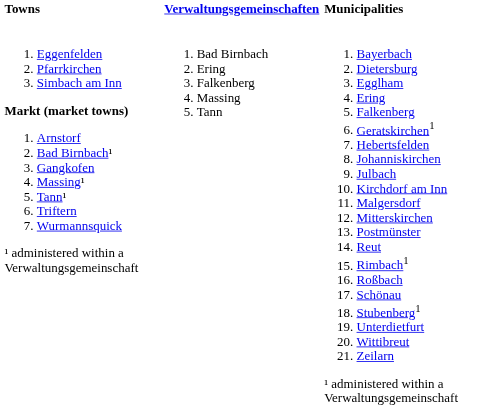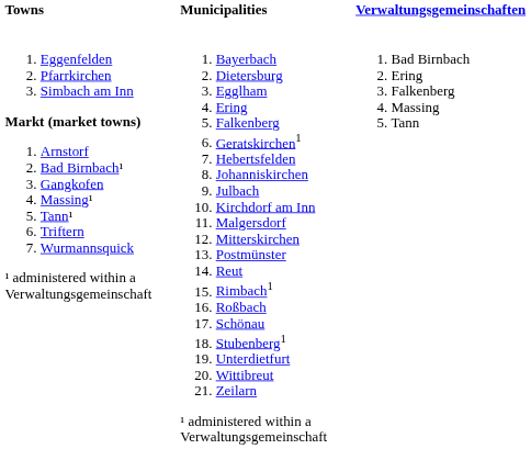columns swapped: Verwaltungsgemeinschaften <-> Municipalities
